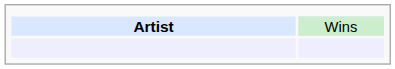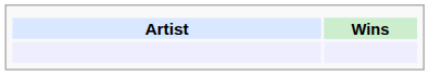Artist | column 2: normal -> bold
